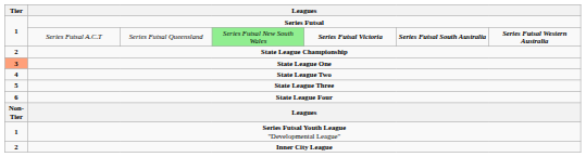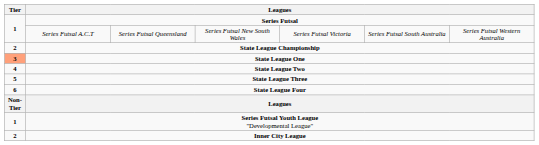Series Futsal A.C.T | column 4: lightgreen background -> no background
Series Futsal A.C.T | column 5: bold -> normal
Series Futsal A.C.T | column 6: bold -> normal
Series Futsal A.C.T | column 7: bold -> normal
